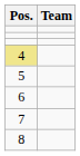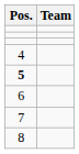4 | Pos.: khaki background -> no background
5 | Pos.: normal -> bold
